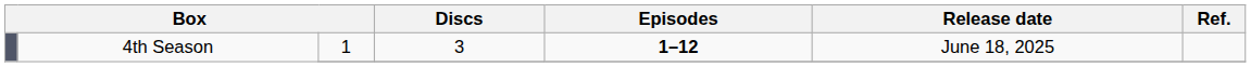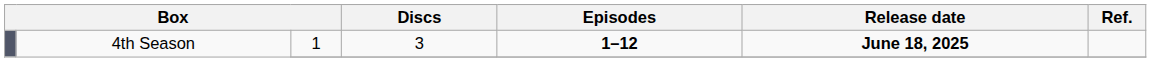row 2 | Release date: normal -> bold
